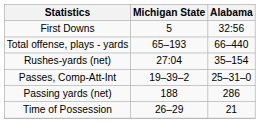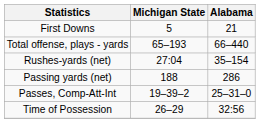First Downs | Alabama: 32:56 -> 21
rows swapped: Passing yards (net) <-> Passes, Comp-Att-Int
Time of Possession | Alabama: 21 -> 32:56
